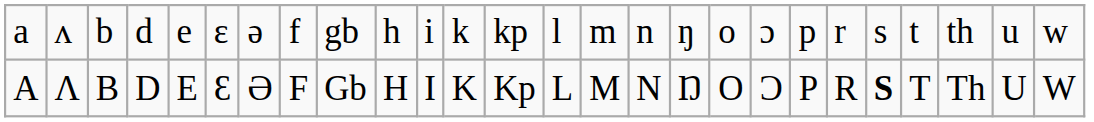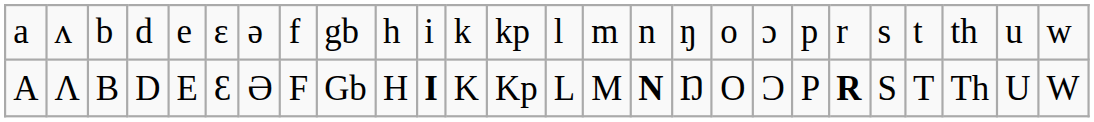A | column 11: normal -> bold
A | column 16: normal -> bold
A | column 21: normal -> bold
A | column 22: bold -> normal
